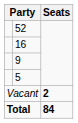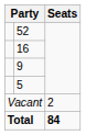Vacant | Seats: bold -> normal
